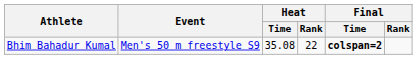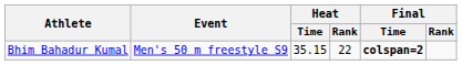Bhim Bahadur Kumal | Heat / Time: 35.08 -> 35.15
